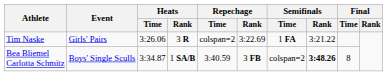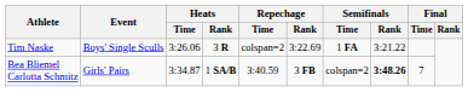Tim Naske | Event: Girls' Pairs -> Boys' Single Sculls
Bea Bliemel Carlotta Schmitz | Event: Boys' Single Sculls -> Girls' Pairs
Bea Bliemel Carlotta Schmitz | Final / Time: 8 -> 7
